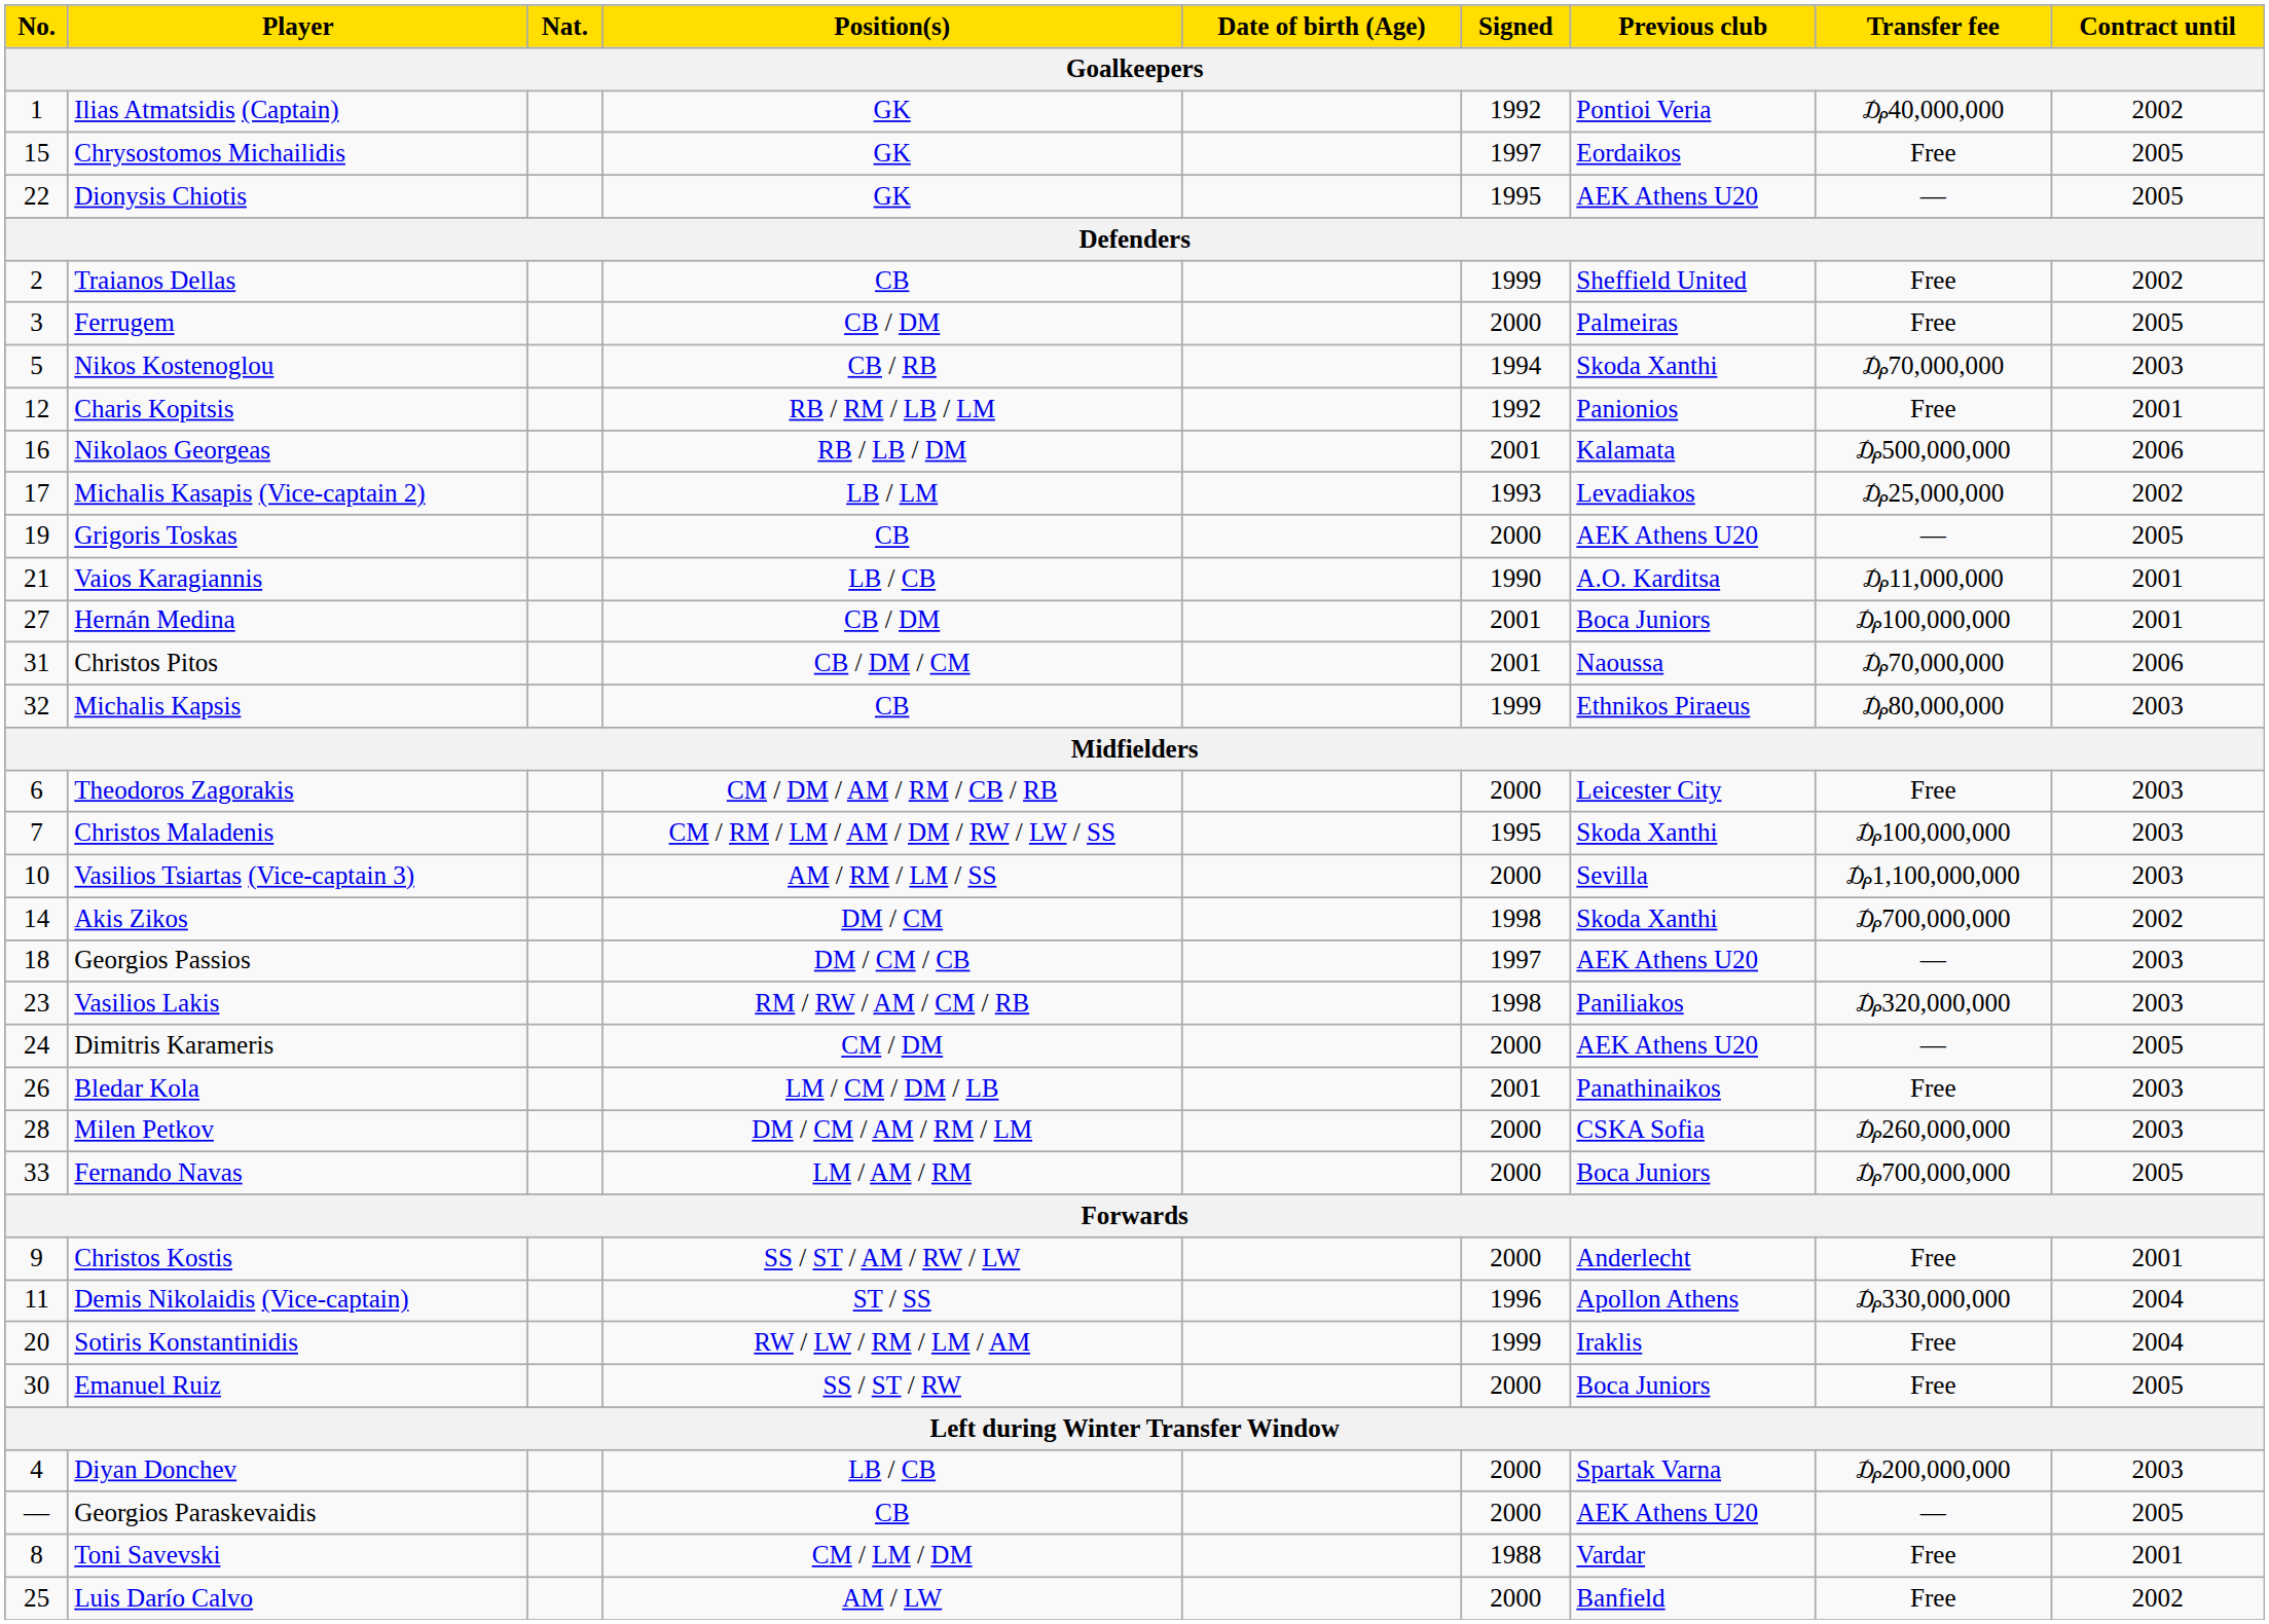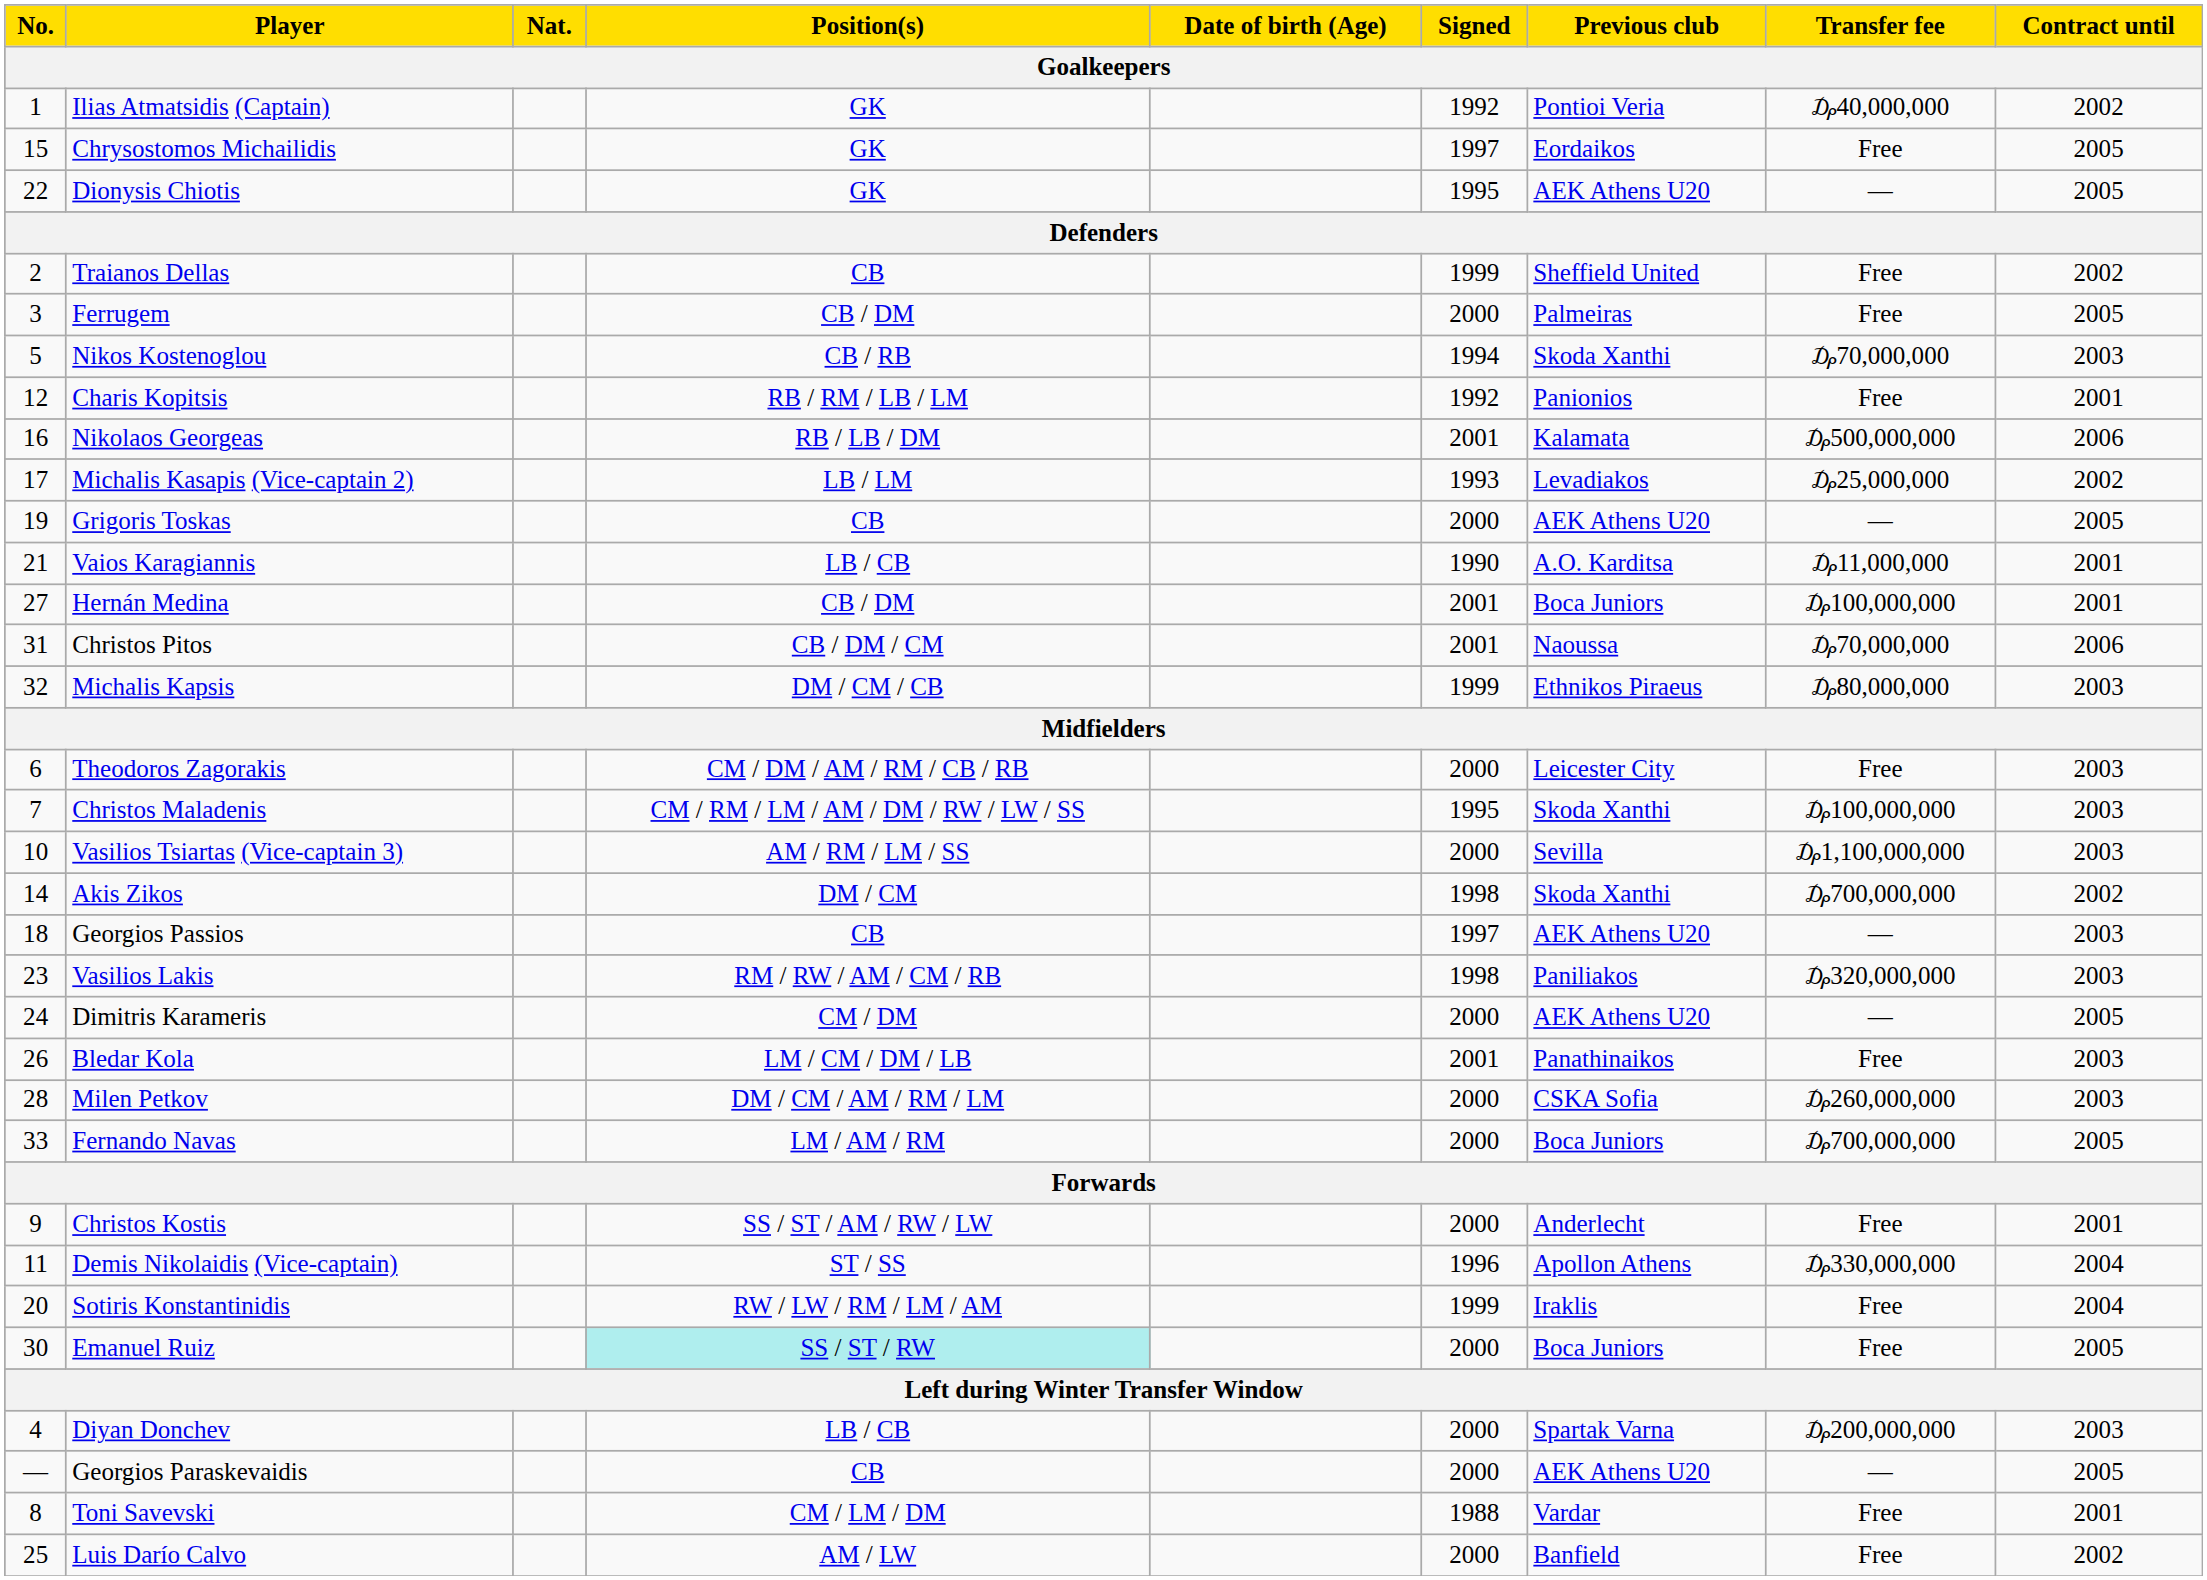Michalis Kapsis | Position(s): CB -> DM / CM / CB
Georgios Passios | Position(s): DM / CM / CB -> CB
Emanuel Ruiz | Position(s): no background -> paleturquoise background
